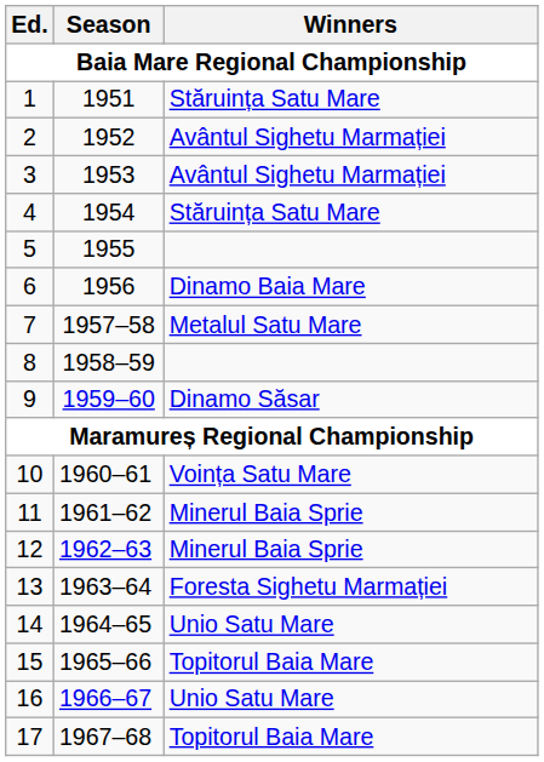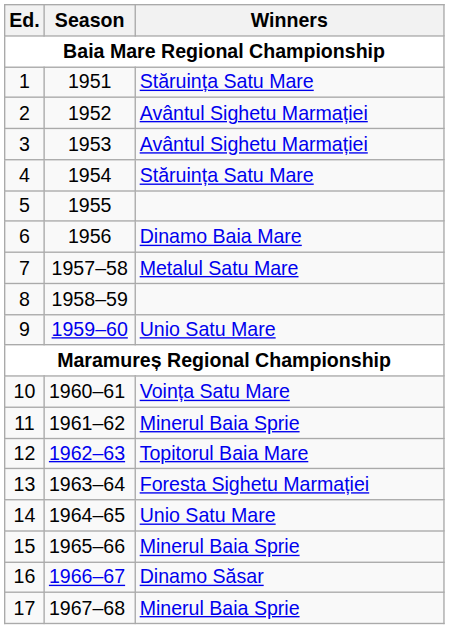9 | Winners: Dinamo Săsar -> Unio Satu Mare
12 | Winners: Minerul Baia Sprie -> Topitorul Baia Mare
15 | Winners: Topitorul Baia Mare -> Minerul Baia Sprie
16 | Winners: Unio Satu Mare -> Dinamo Săsar
17 | Winners: Topitorul Baia Mare -> Minerul Baia Sprie
